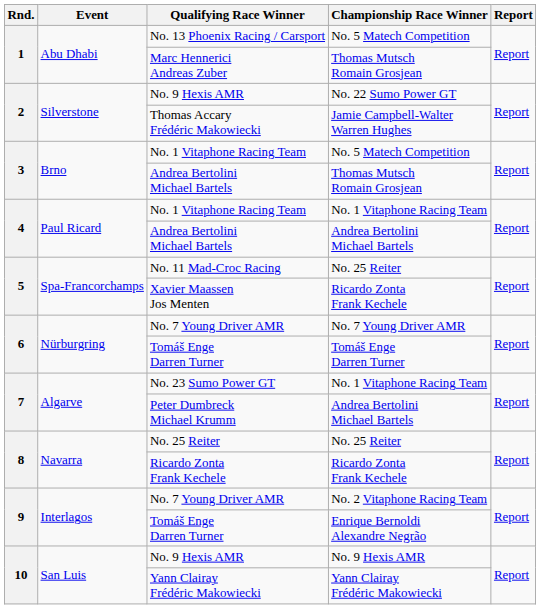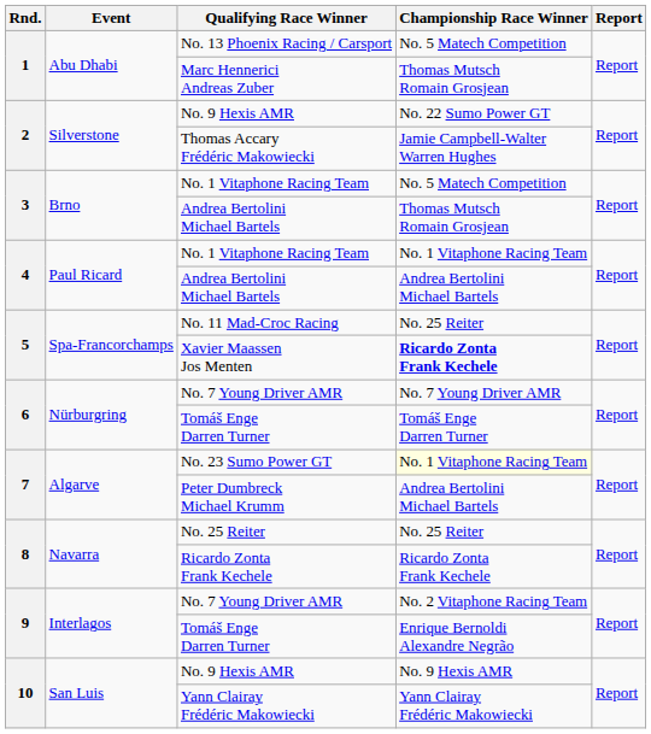Xavier Maassen Jos Menten | Championship Race Winner: normal -> bold
No. 23 Sumo Power GT | Championship Race Winner: no background -> lightyellow background
